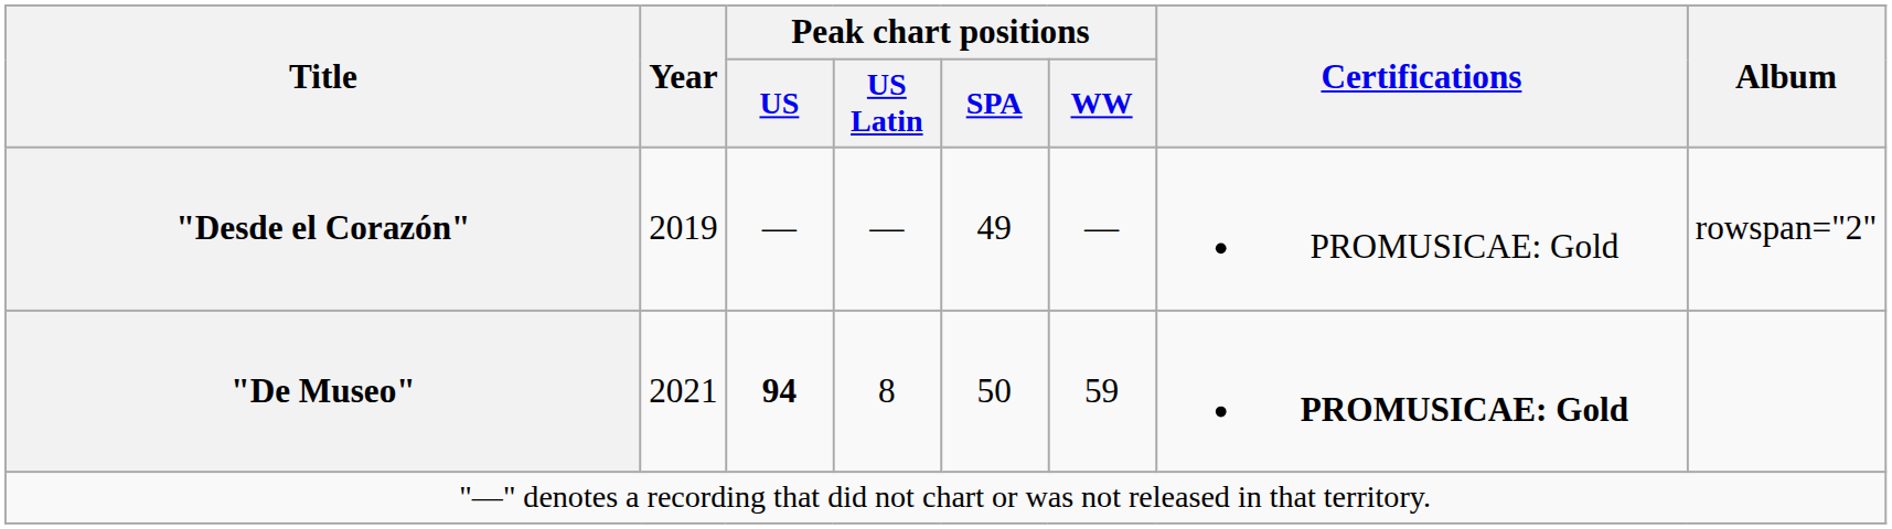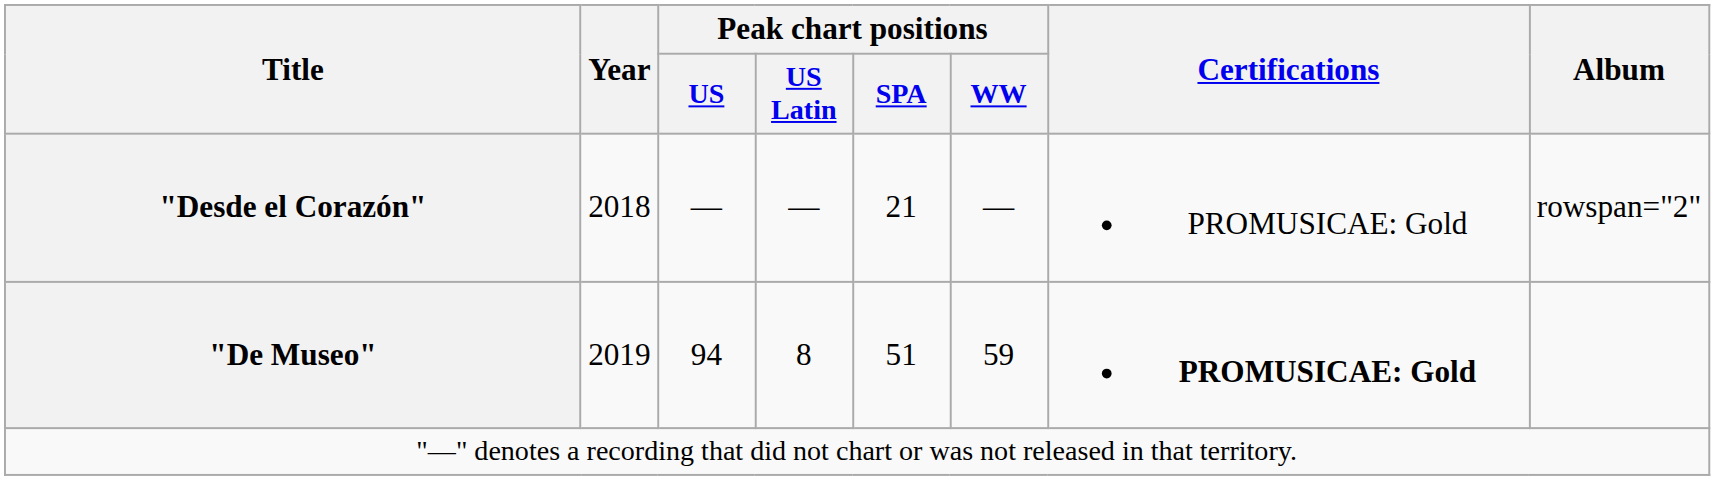"Desde el Corazón" | Year: 2019 -> 2018
"Desde el Corazón" | Peak chart positions / SPA: 49 -> 21
"De Museo" | Year: 2021 -> 2019
"De Museo" | Peak chart positions / US: bold -> normal
"De Museo" | Peak chart positions / SPA: 50 -> 51
